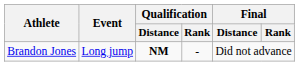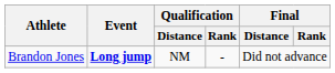Brandon Jones | Event: normal -> bold
Brandon Jones | Qualification / Distance: bold -> normal
